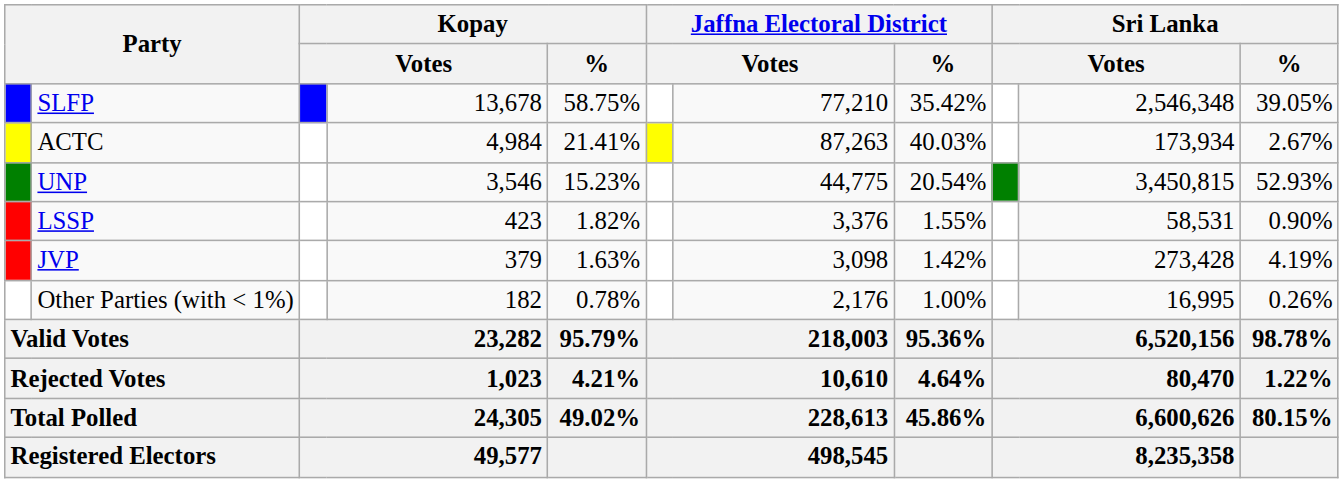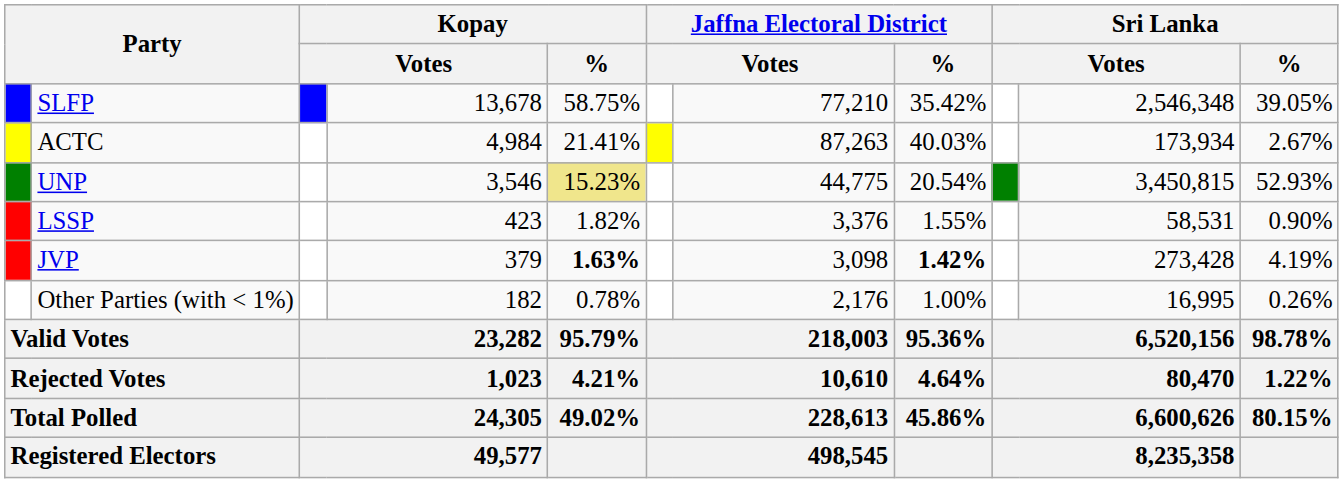UNP | Kopay / %: no background -> khaki background
JVP | Kopay / %: normal -> bold
JVP | Jaffna Electoral District / %: normal -> bold
